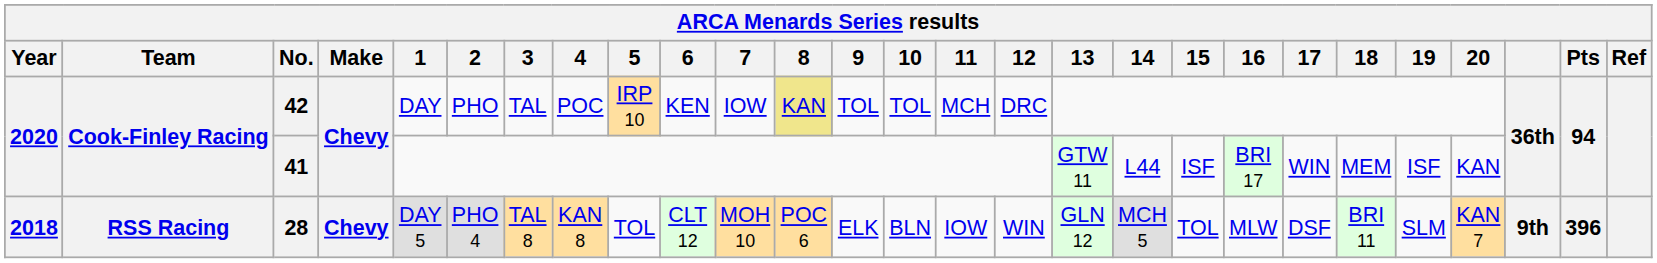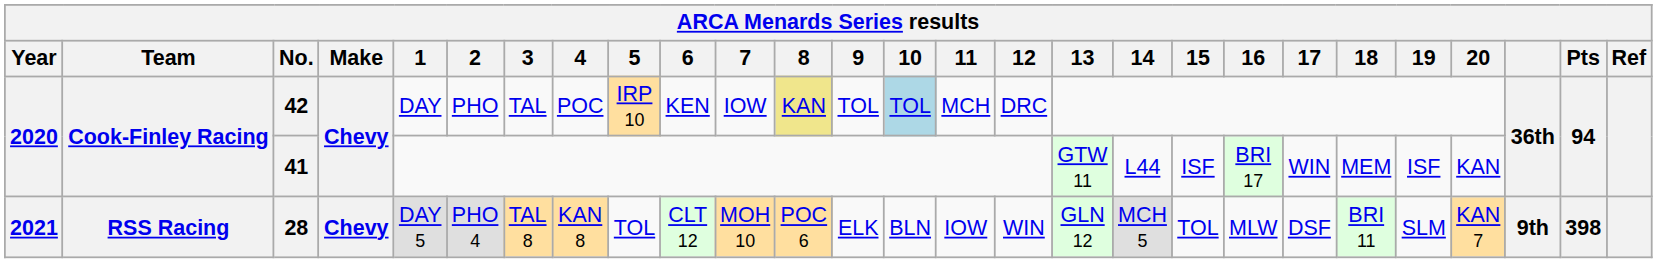42 | 10: no background -> lightblue background
28 | Year: 2018 -> 2021
28 | Pts: 396 -> 398
